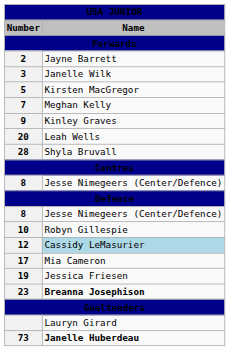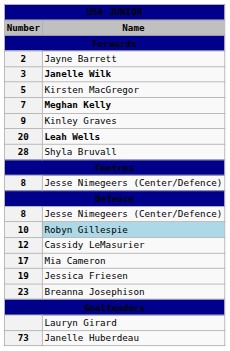Janelle Wilk | Name: normal -> bold
Meghan Kelly | Name: normal -> bold
Leah Wells | Name: normal -> bold
Robyn Gillespie | Name: no background -> lightblue background
Cassidy LeMasurier | Name: lightblue background -> no background
Breanna Josephison | Name: bold -> normal
Janelle Huberdeau | Name: bold -> normal
